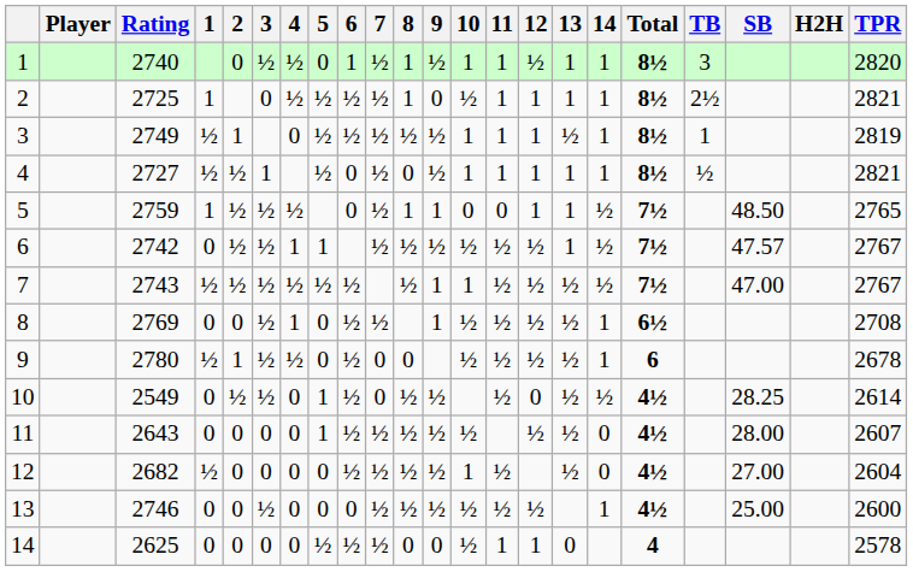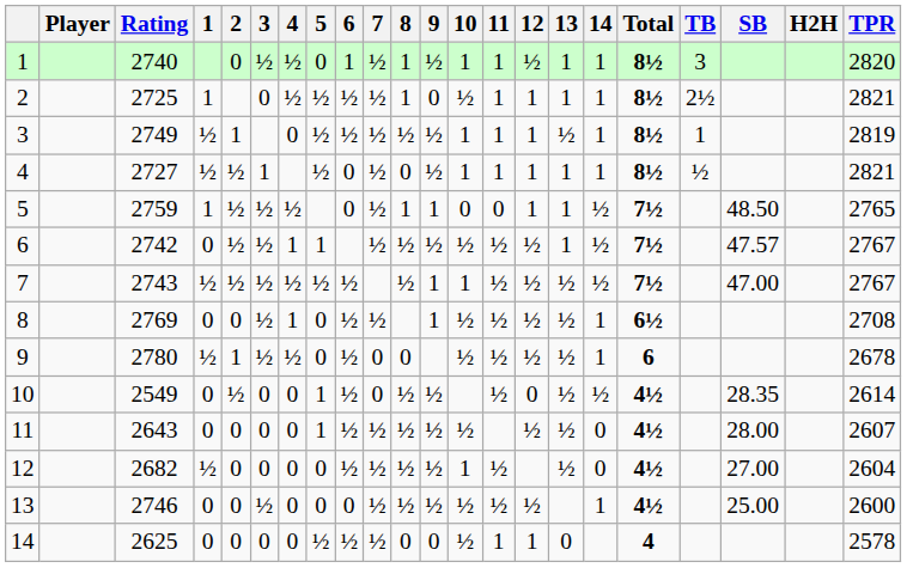row 11 | 3: ½ -> 0
row 11 | SB: 28.25 -> 28.35
